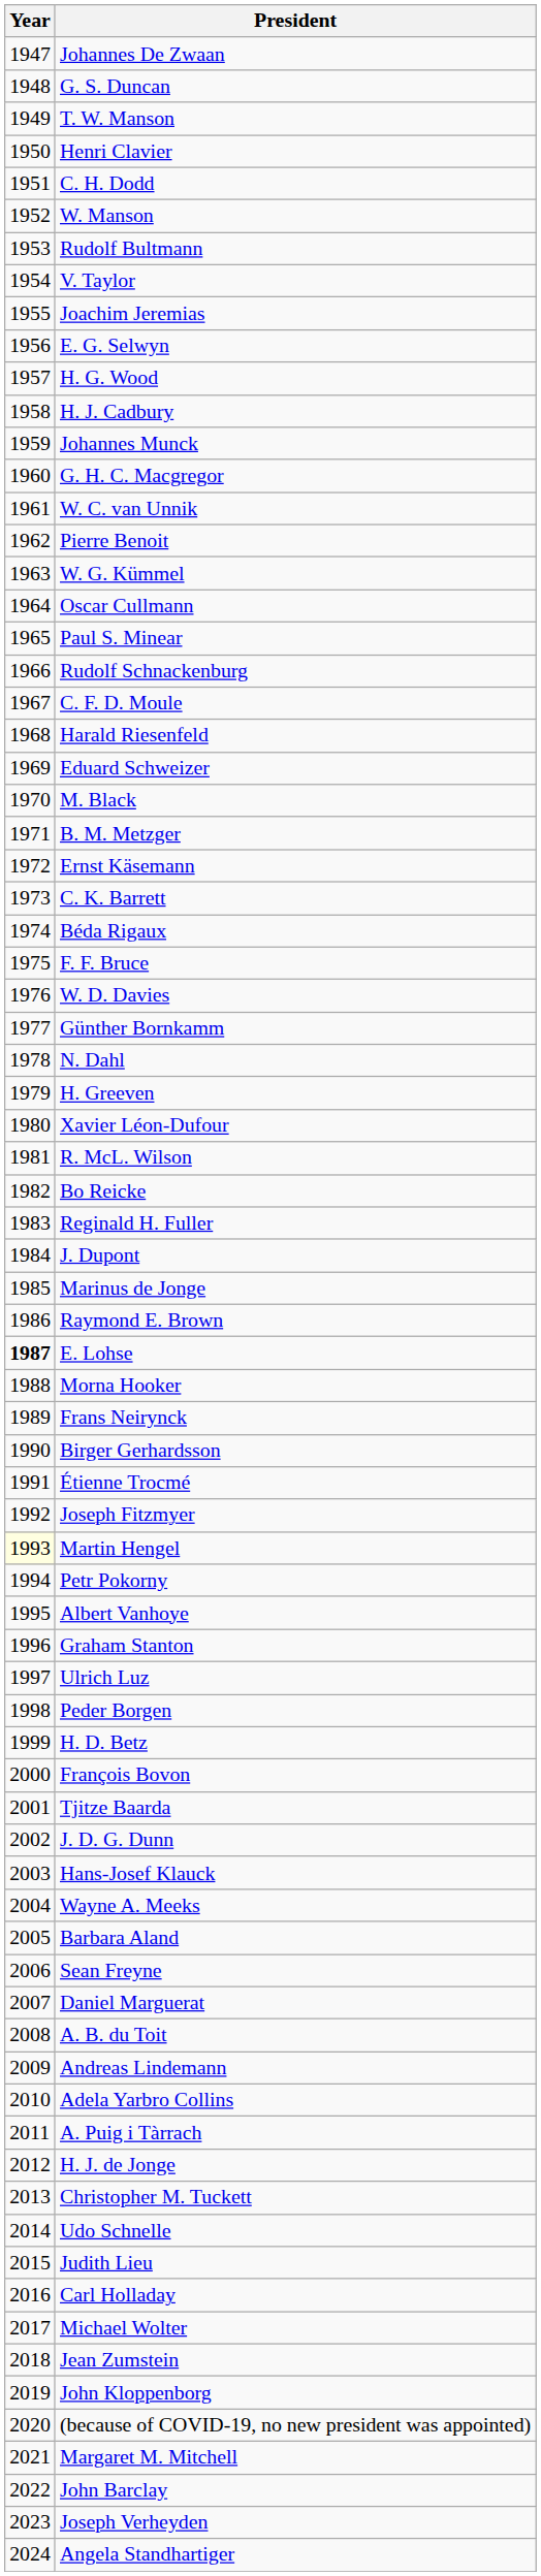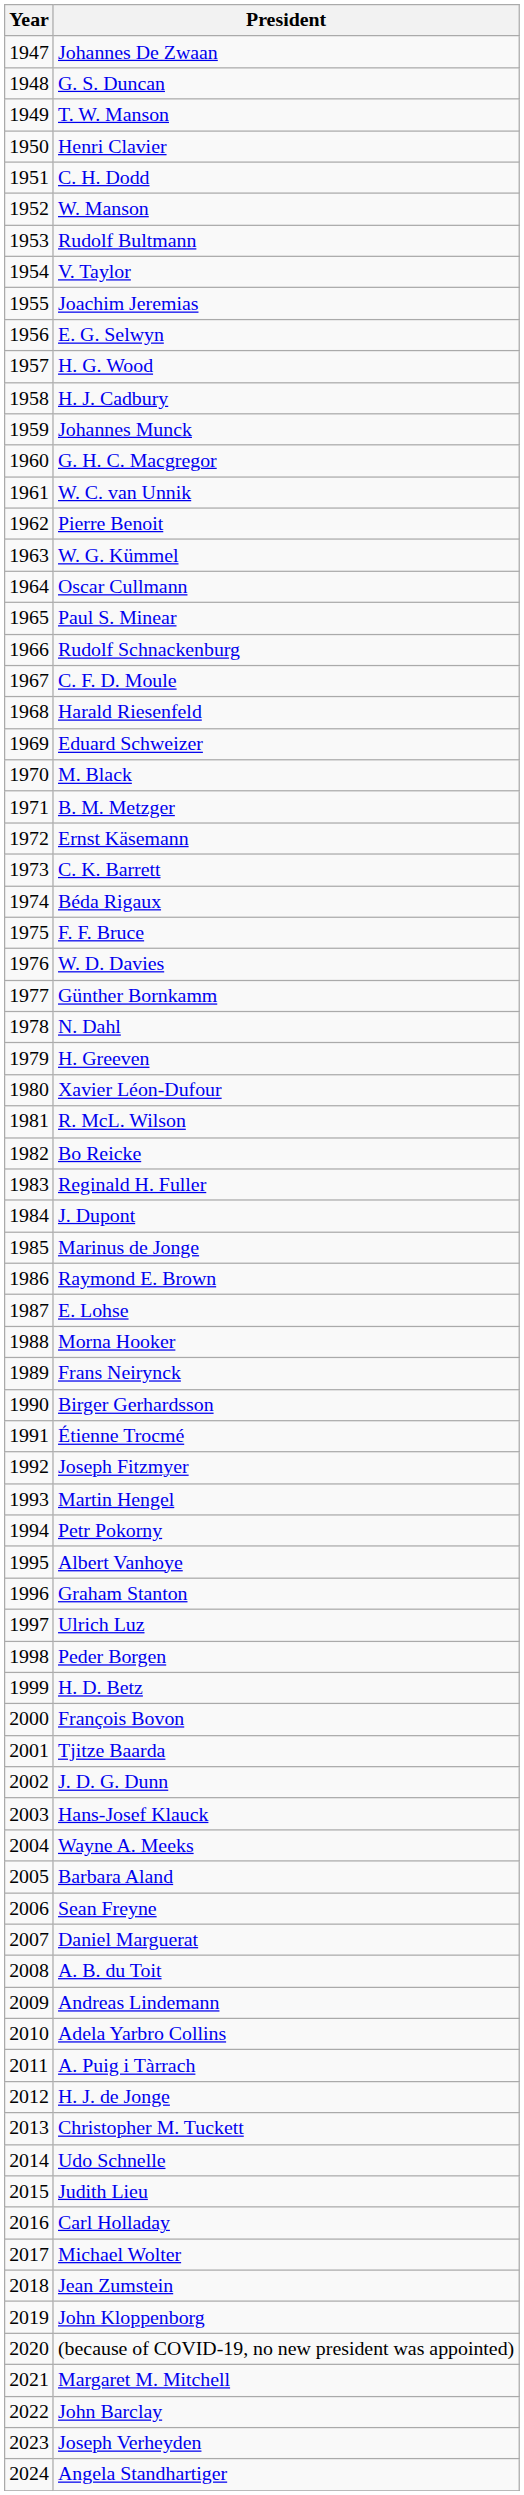E. Lohse | Year: bold -> normal
Martin Hengel | Year: lightyellow background -> no background
